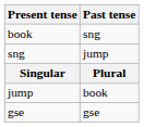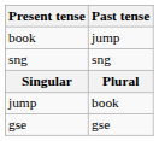row 2 | Past tense: sng -> jump
row 3 | Past tense: jump -> sng
